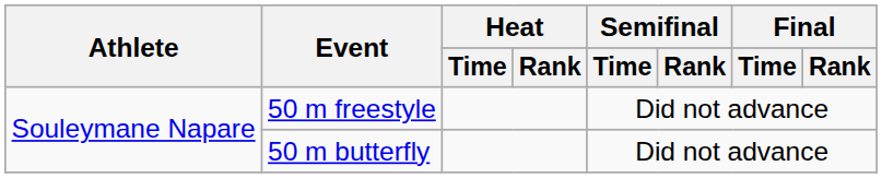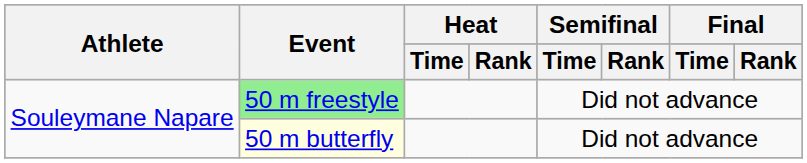50 m freestyle | Event: no background -> lightgreen background
50 m butterfly | Event: no background -> lightyellow background
